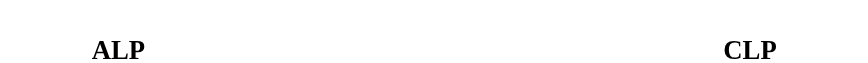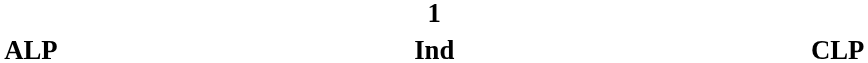+ column: 1 | Ind
